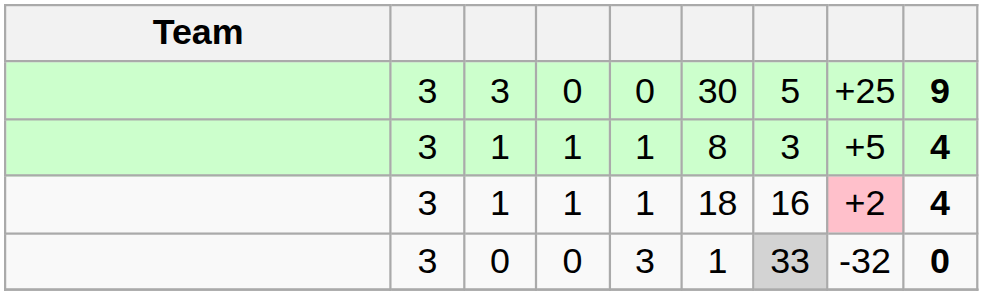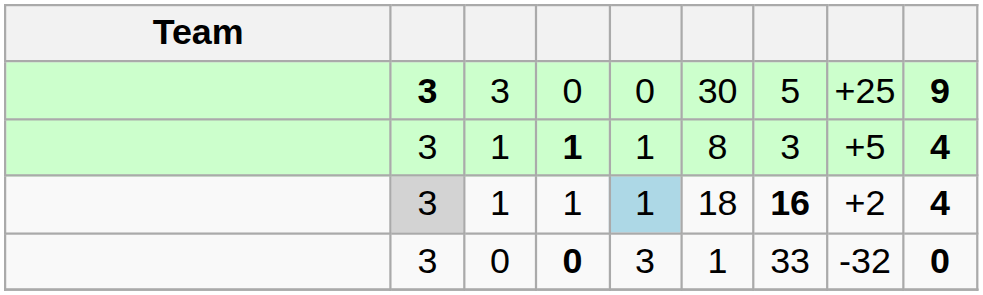row 2 | column 2: normal -> bold
row 3 | column 4: normal -> bold
row 4 | column 2: no background -> lightgrey background
row 4 | column 5: no background -> lightblue background
row 4 | column 7: normal -> bold
row 4 | column 8: pink background -> no background
row 5 | column 4: normal -> bold
row 5 | column 7: lightgrey background -> no background
